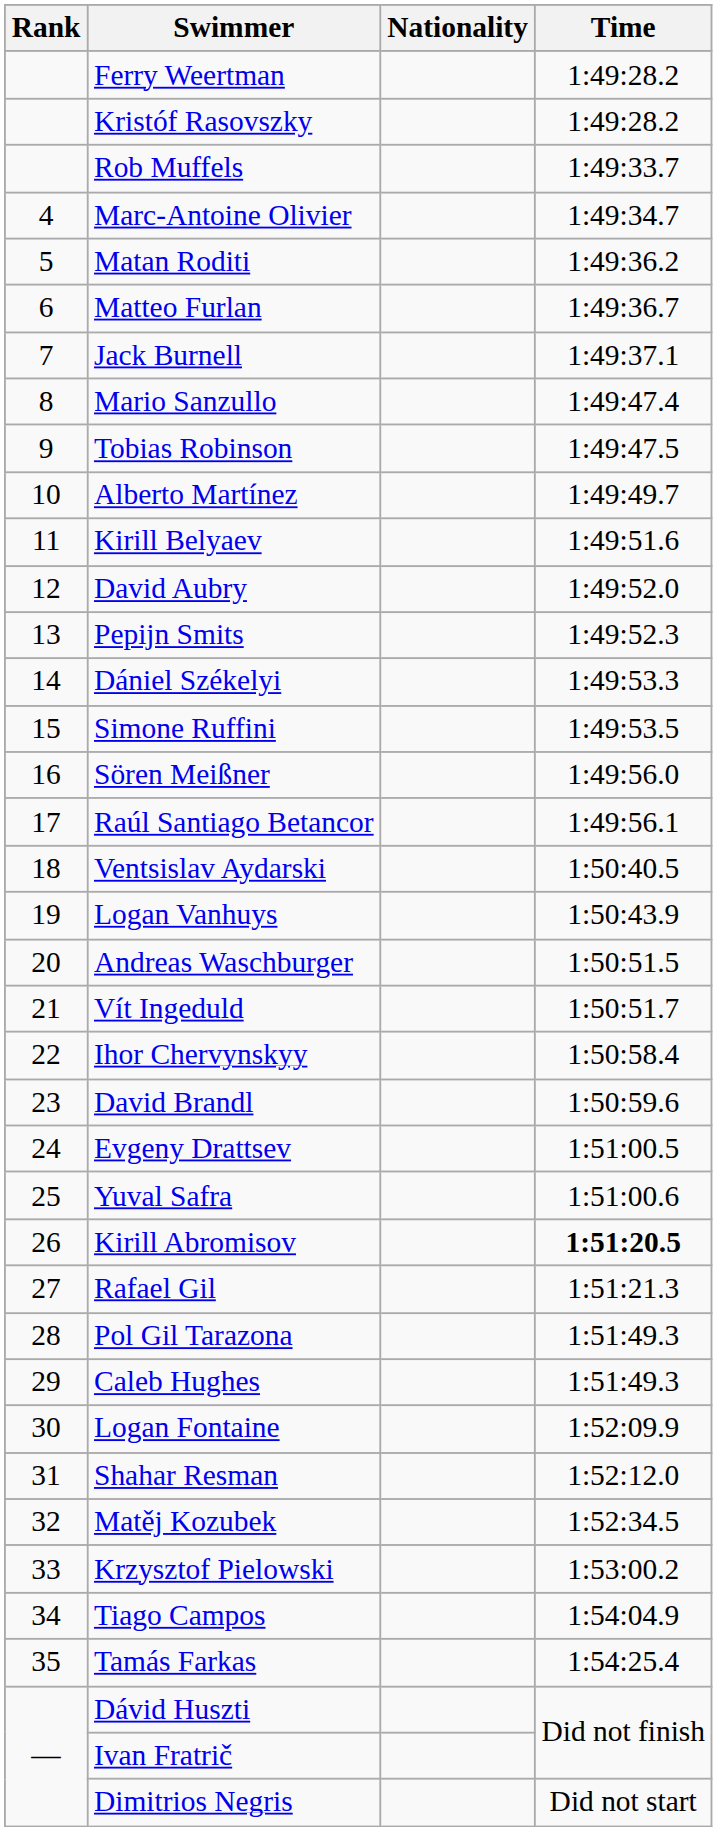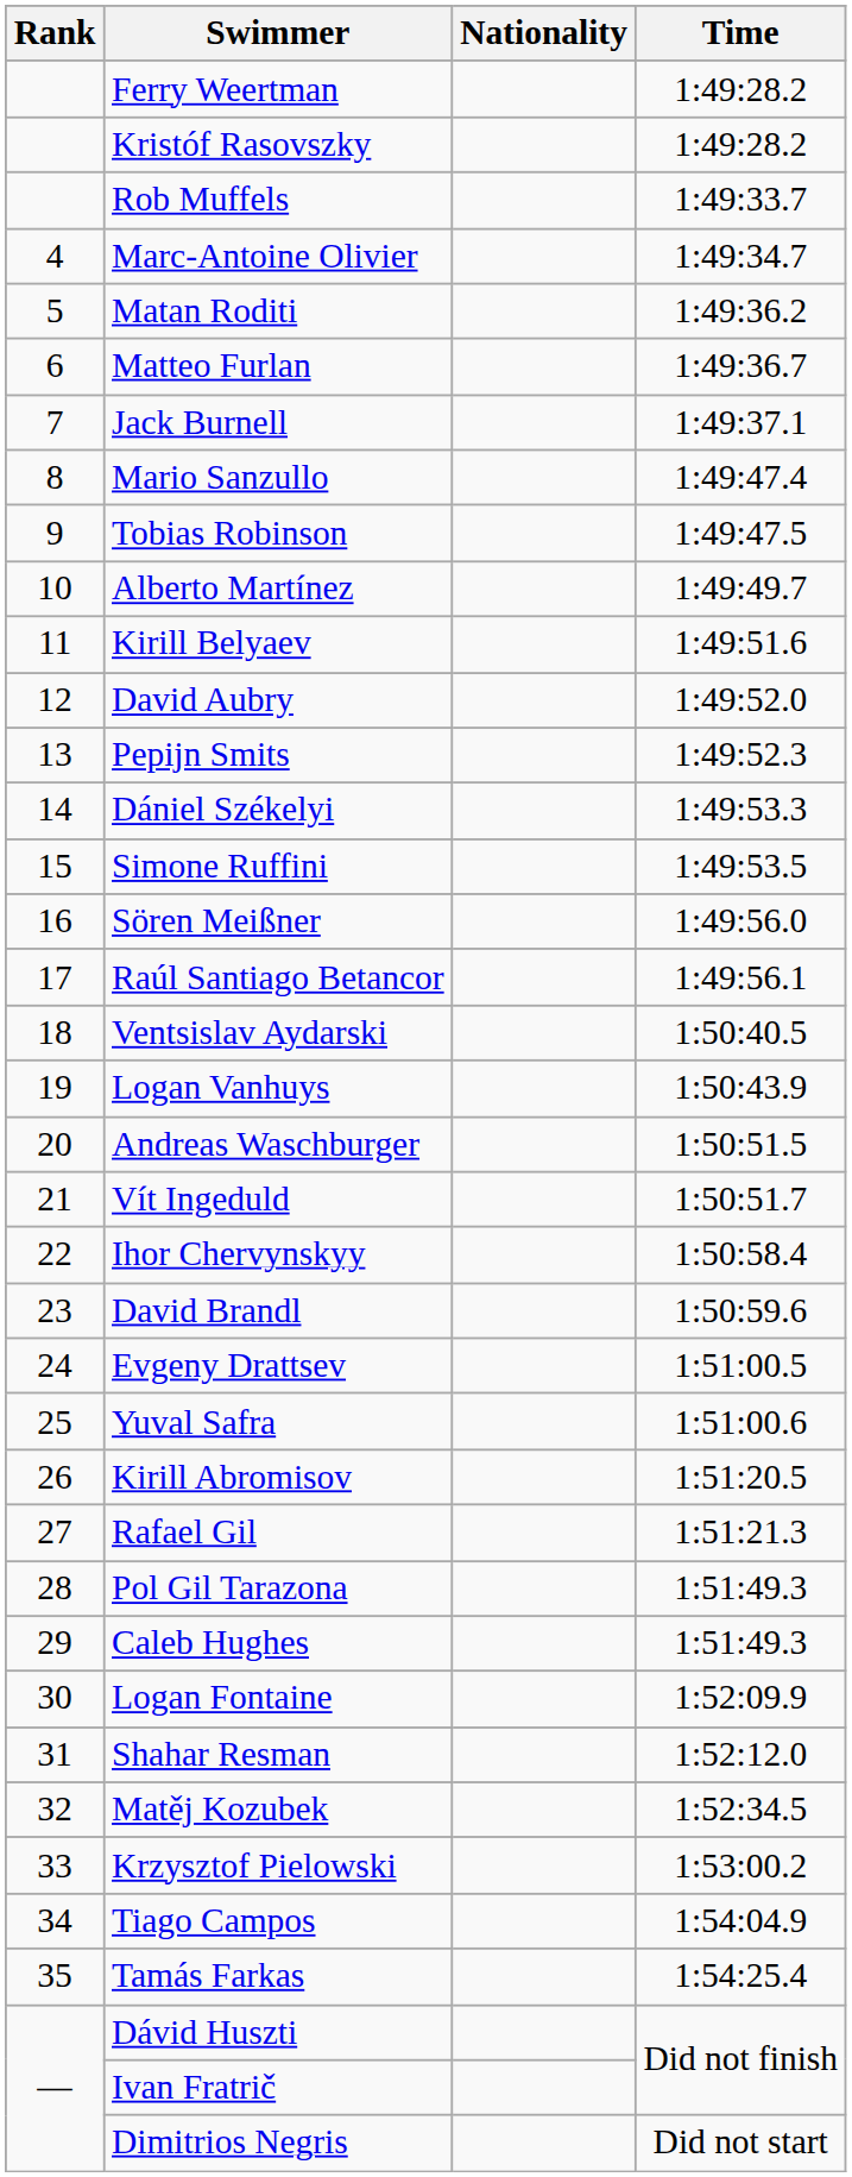Kirill Abromisov | Time: bold -> normal
